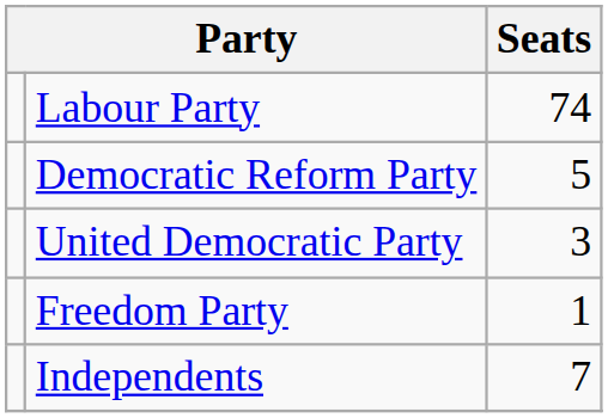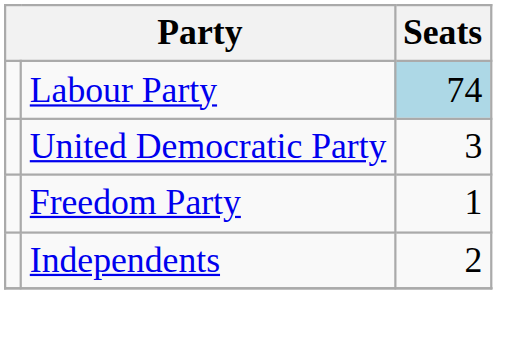Labour Party | Seats: no background -> lightblue background
- row: Democratic Reform Party | 5
Independents | Seats: 7 -> 2
